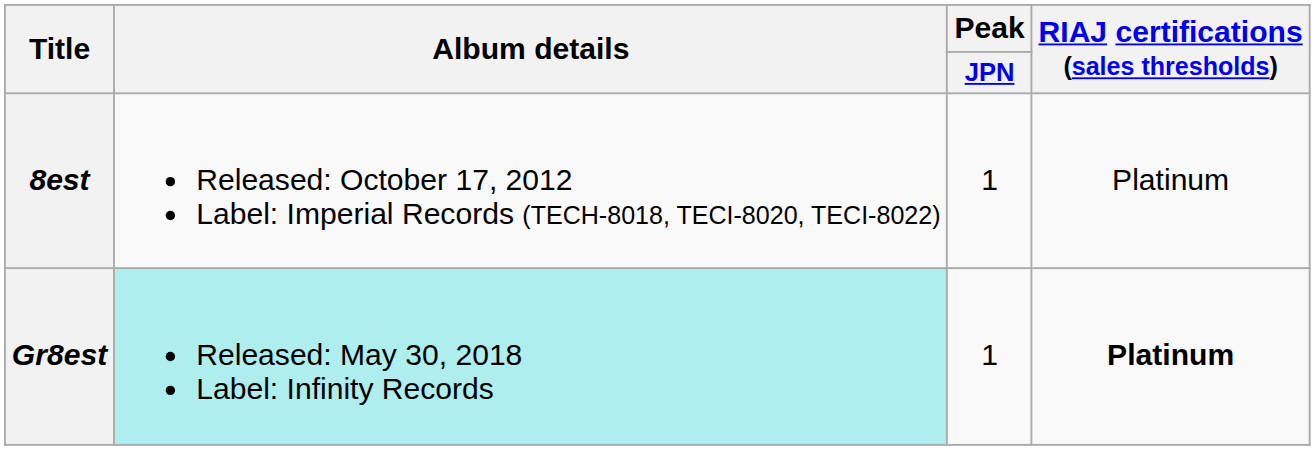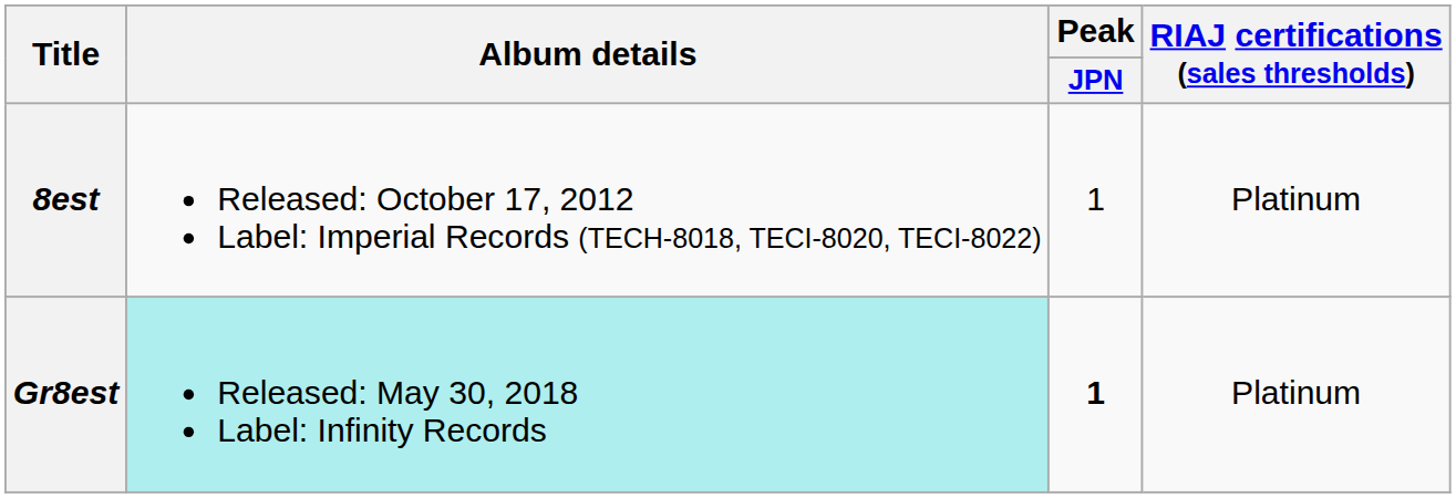Gr8est | Peak / JPN: normal -> bold
Gr8est | RIAJ certifications (sales thresholds): bold -> normal
